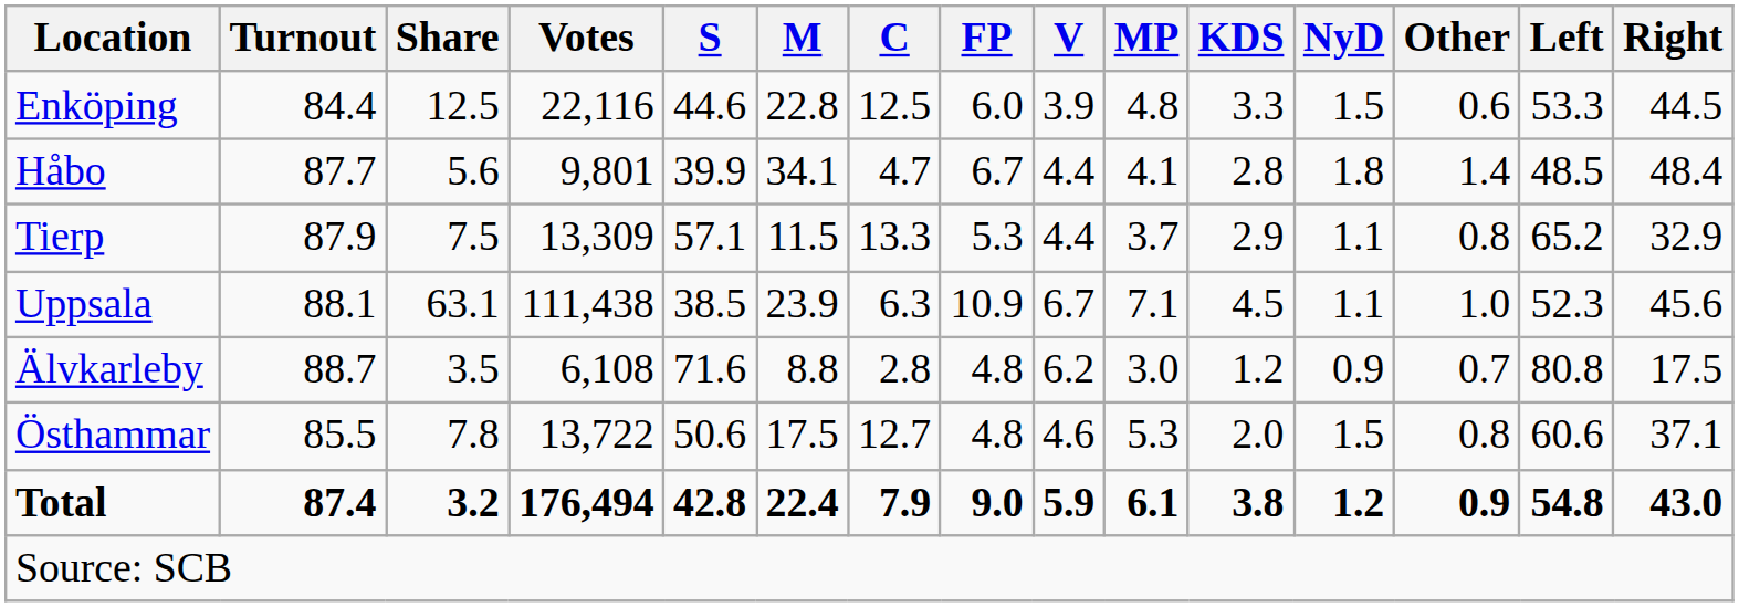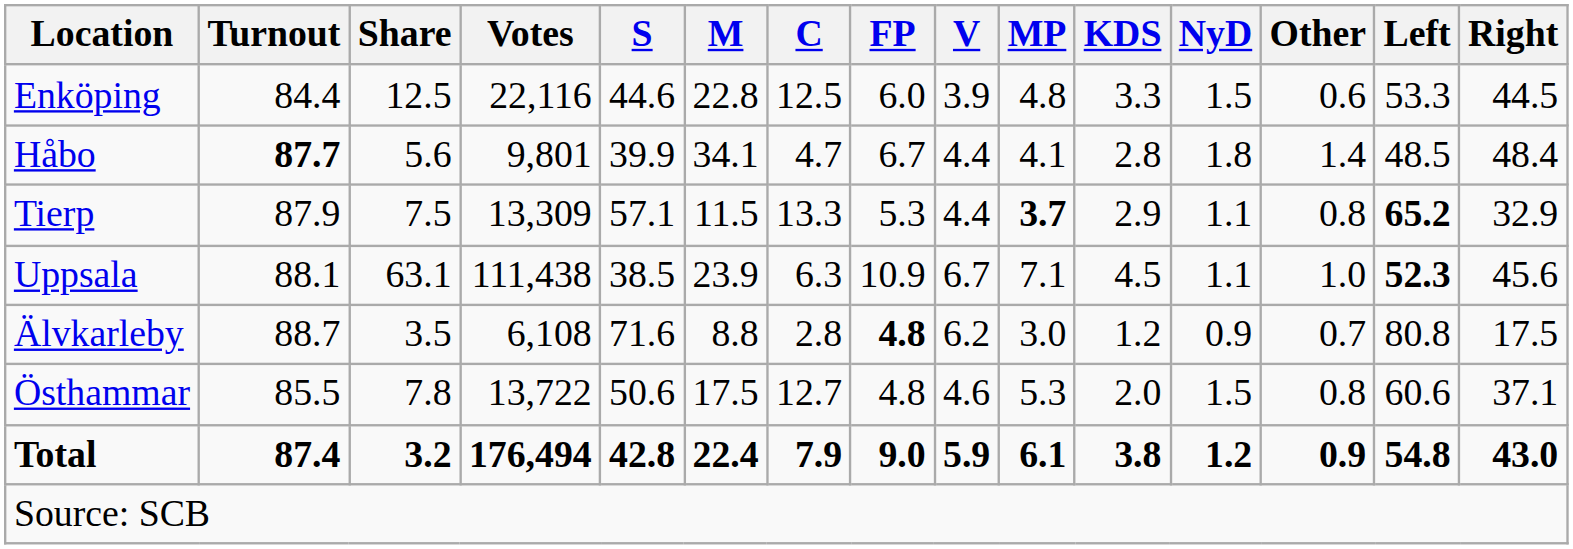Håbo | Turnout: normal -> bold
Tierp | MP: normal -> bold
Tierp | Left: normal -> bold
Uppsala | Left: normal -> bold
Älvkarleby | FP: normal -> bold
